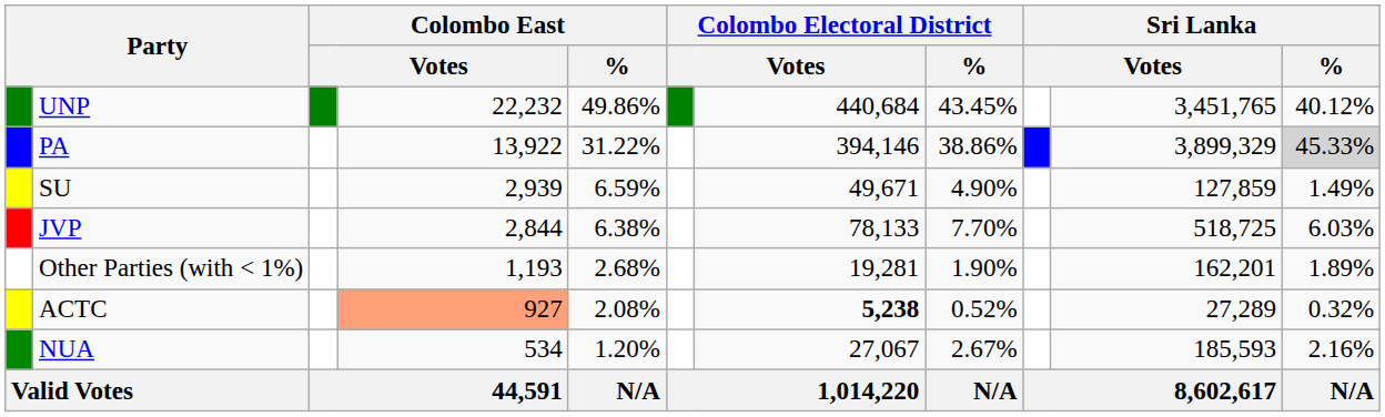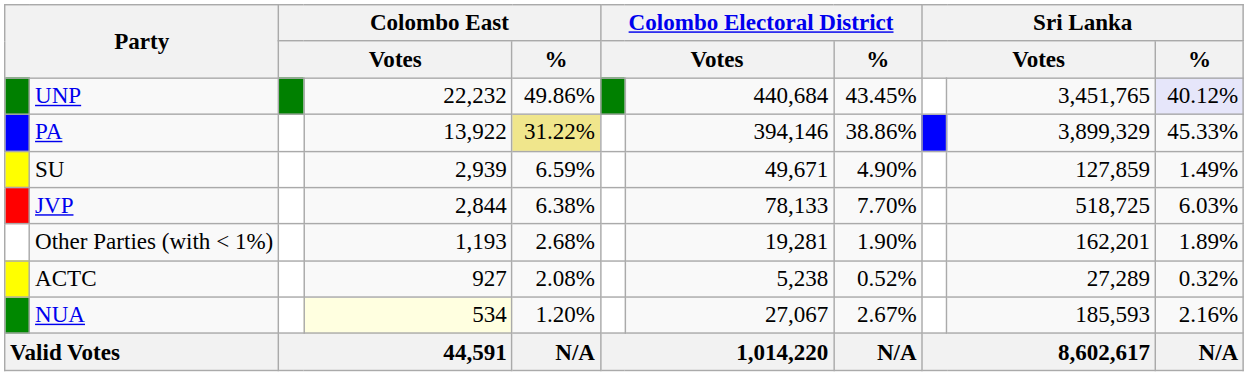UNP | Sri Lanka / %: no background -> lavender background
PA | Colombo East / %: no background -> khaki background
PA | Sri Lanka / %: lightgrey background -> no background
ACTC | column 4: lightsalmon background -> no background
ACTC | column 7: bold -> normal
NUA | column 4: no background -> lightyellow background
